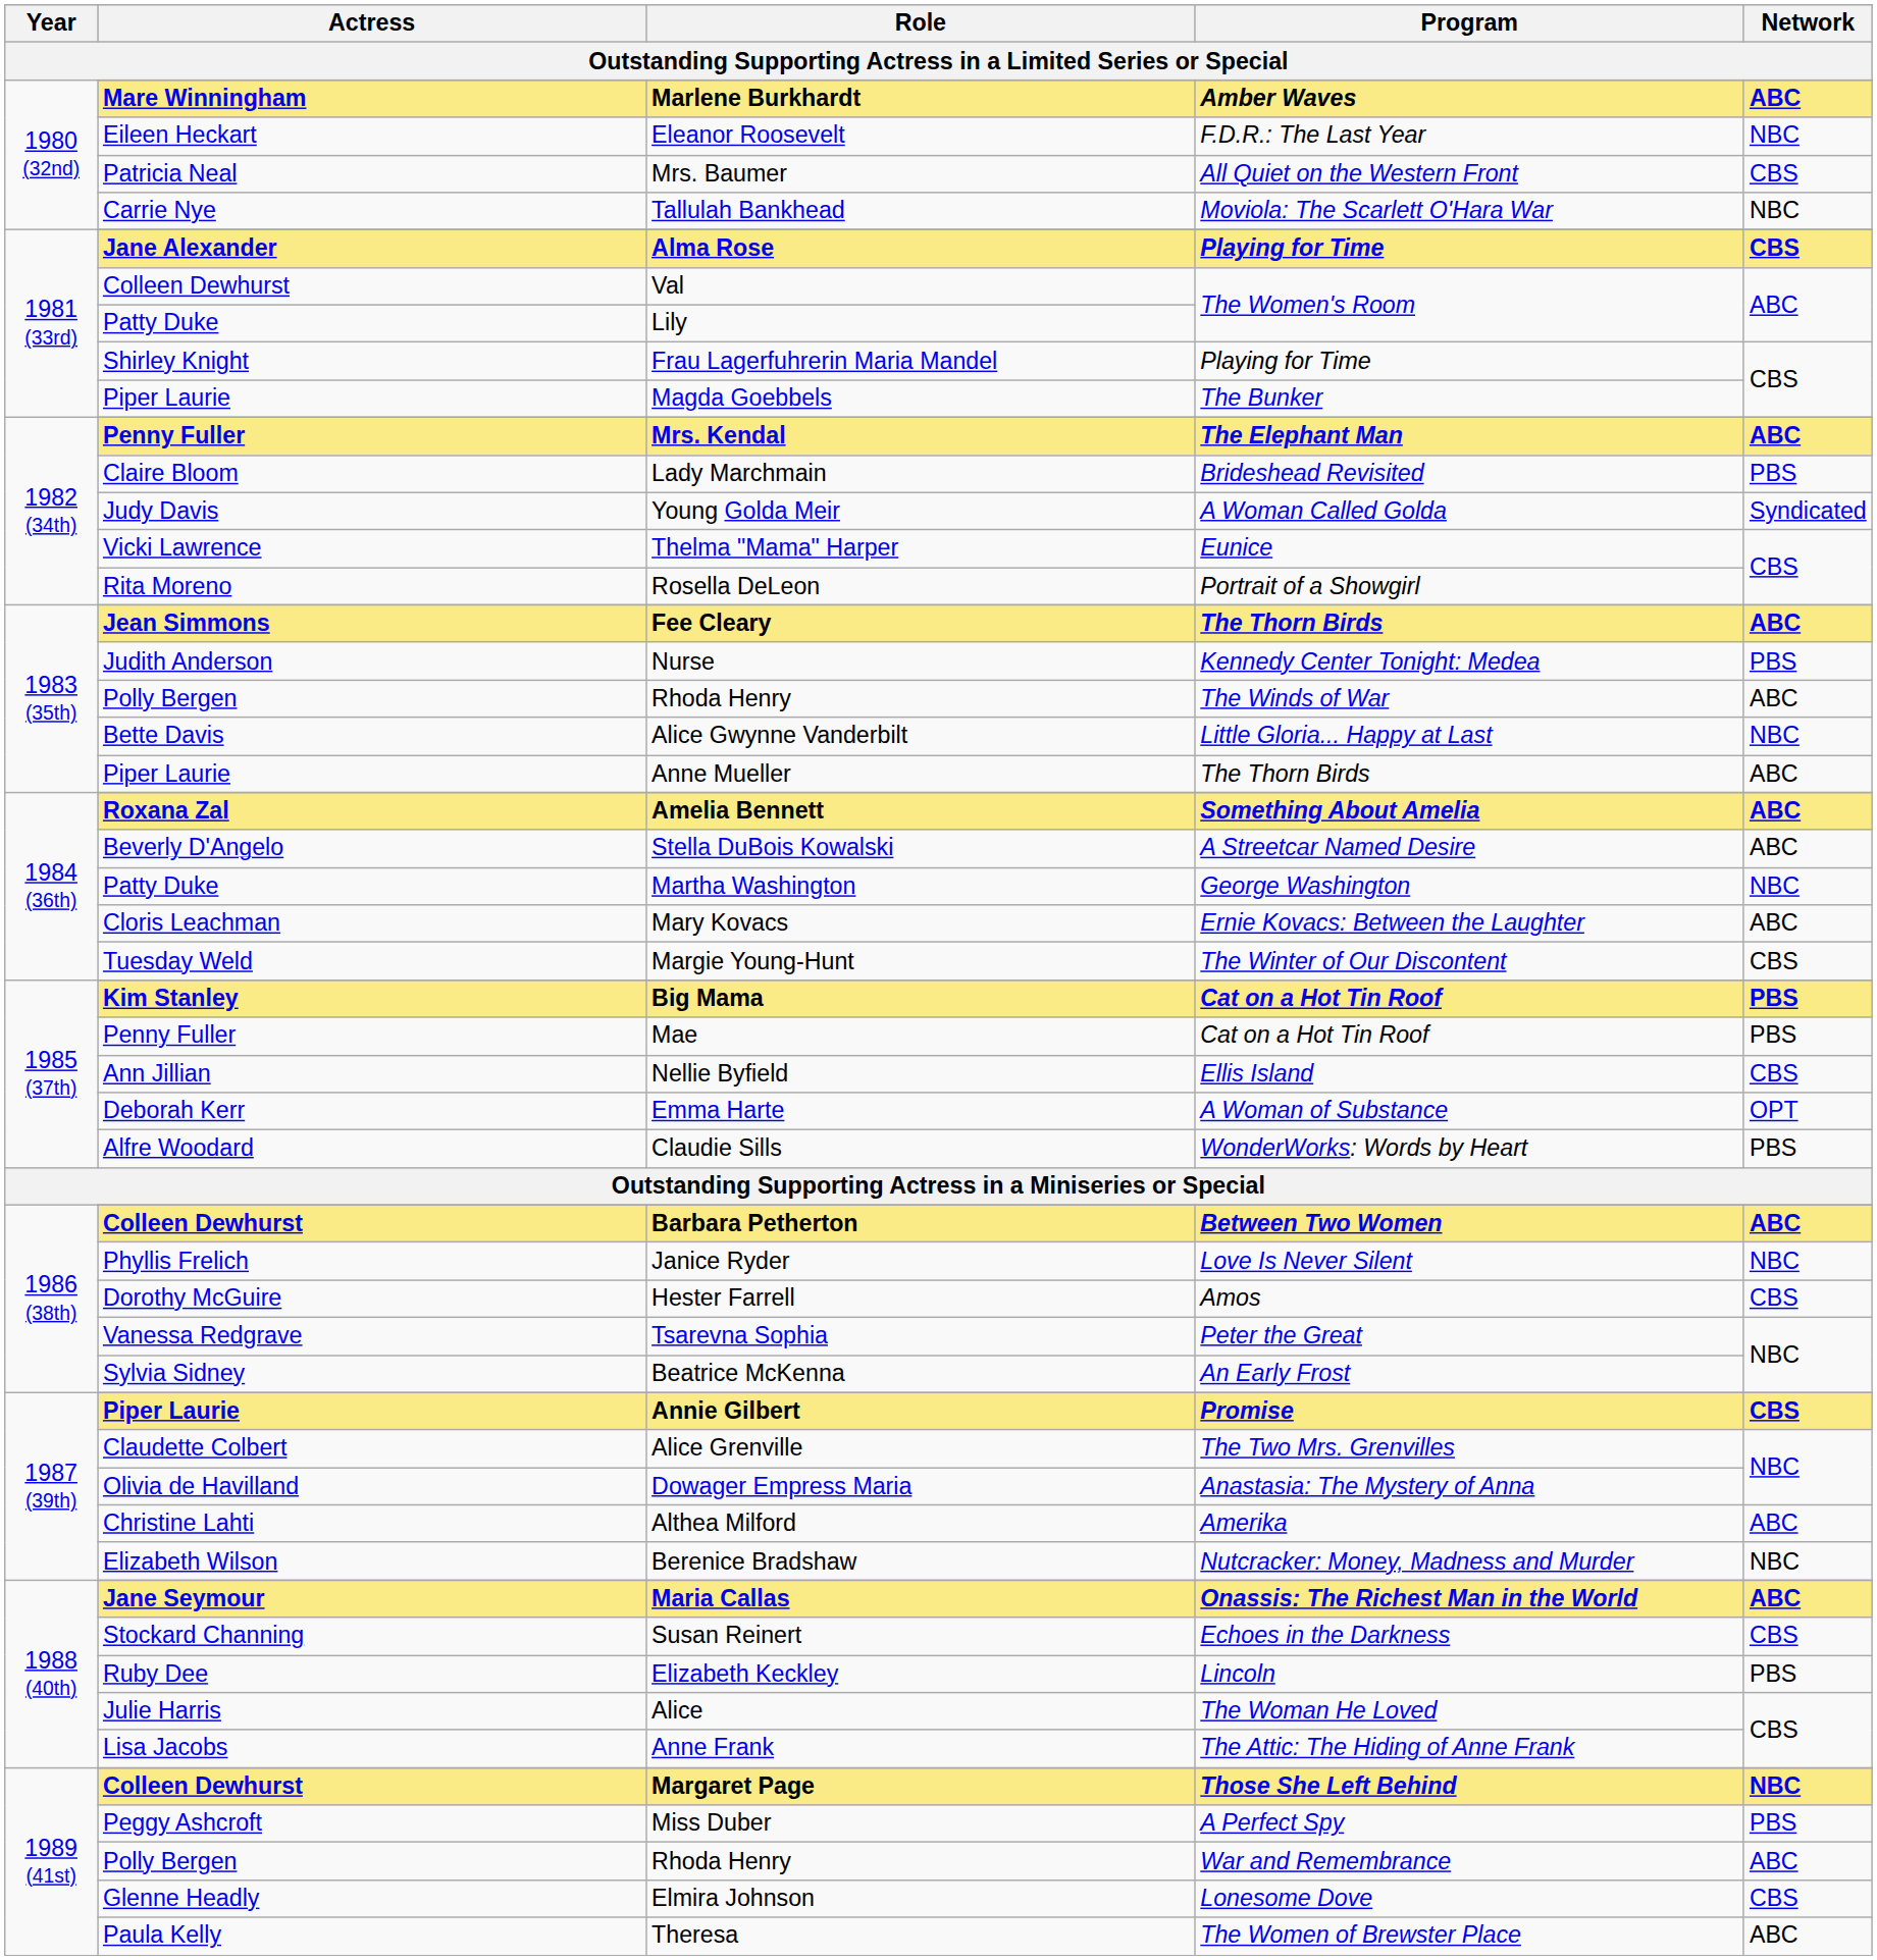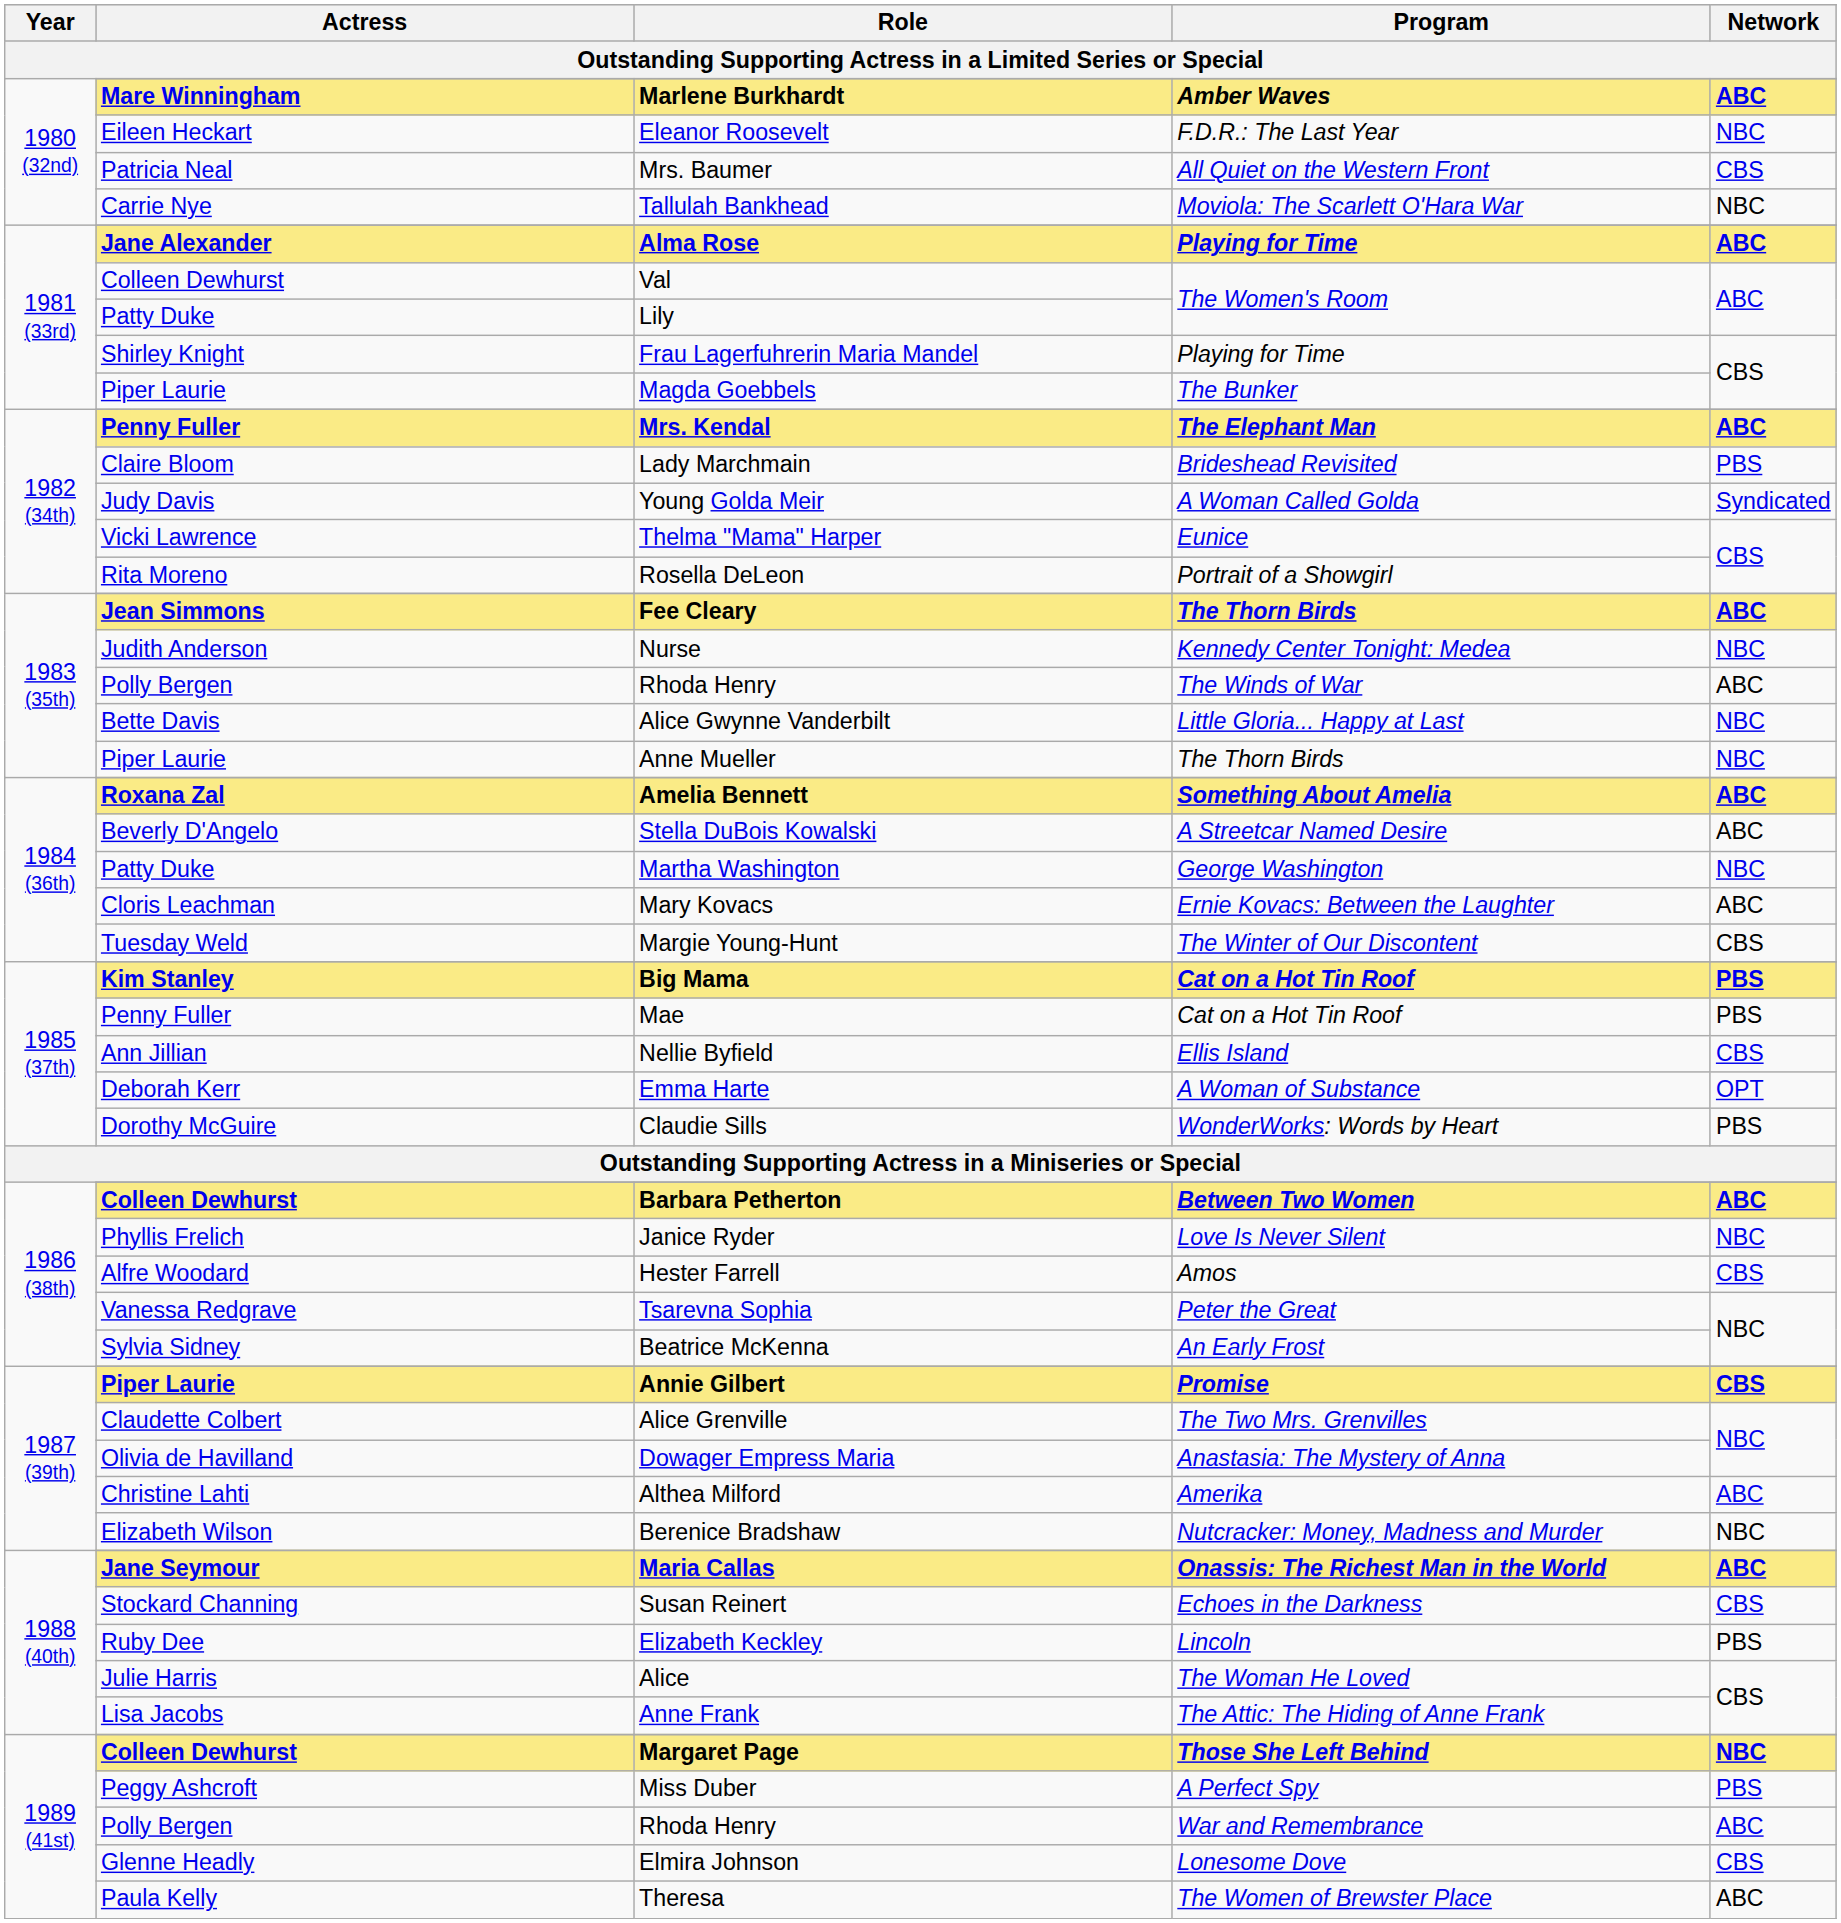Alma Rose | Network: CBS -> ABC
Nurse | Network: PBS -> NBC
Anne Mueller | Network: ABC -> NBC
Claudie Sills | Actress: Alfre Woodard -> Dorothy McGuire
Hester Farrell | Actress: Dorothy McGuire -> Alfre Woodard
